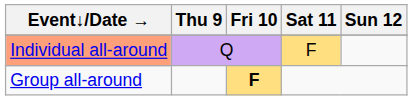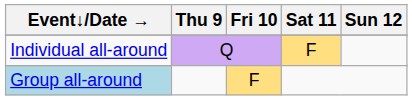row 2 | Event↓/Date →: lightsalmon background -> no background
row 3 | Event↓/Date →: no background -> lightblue background
row 3 | Fri 10: bold -> normal
